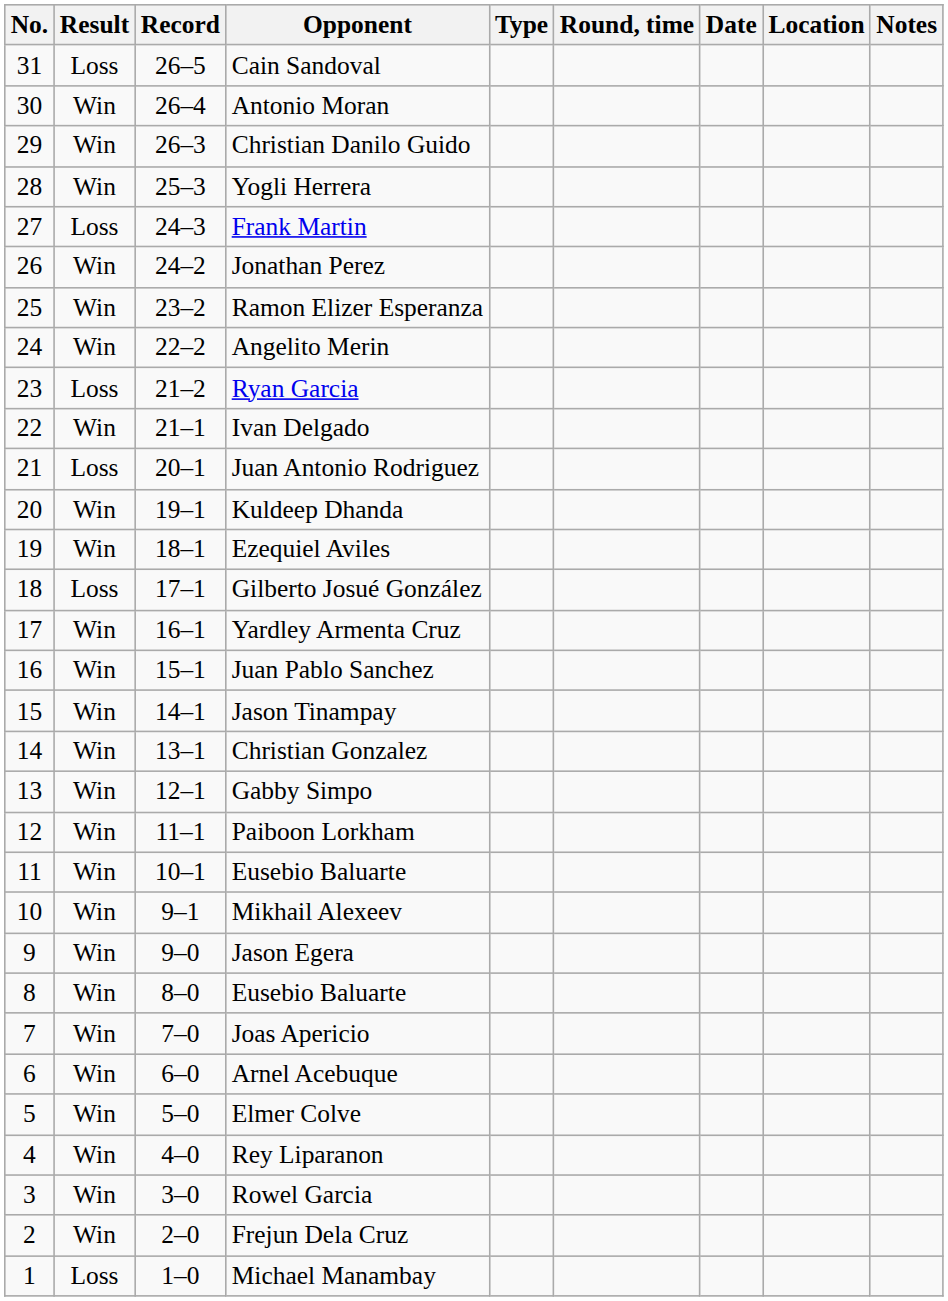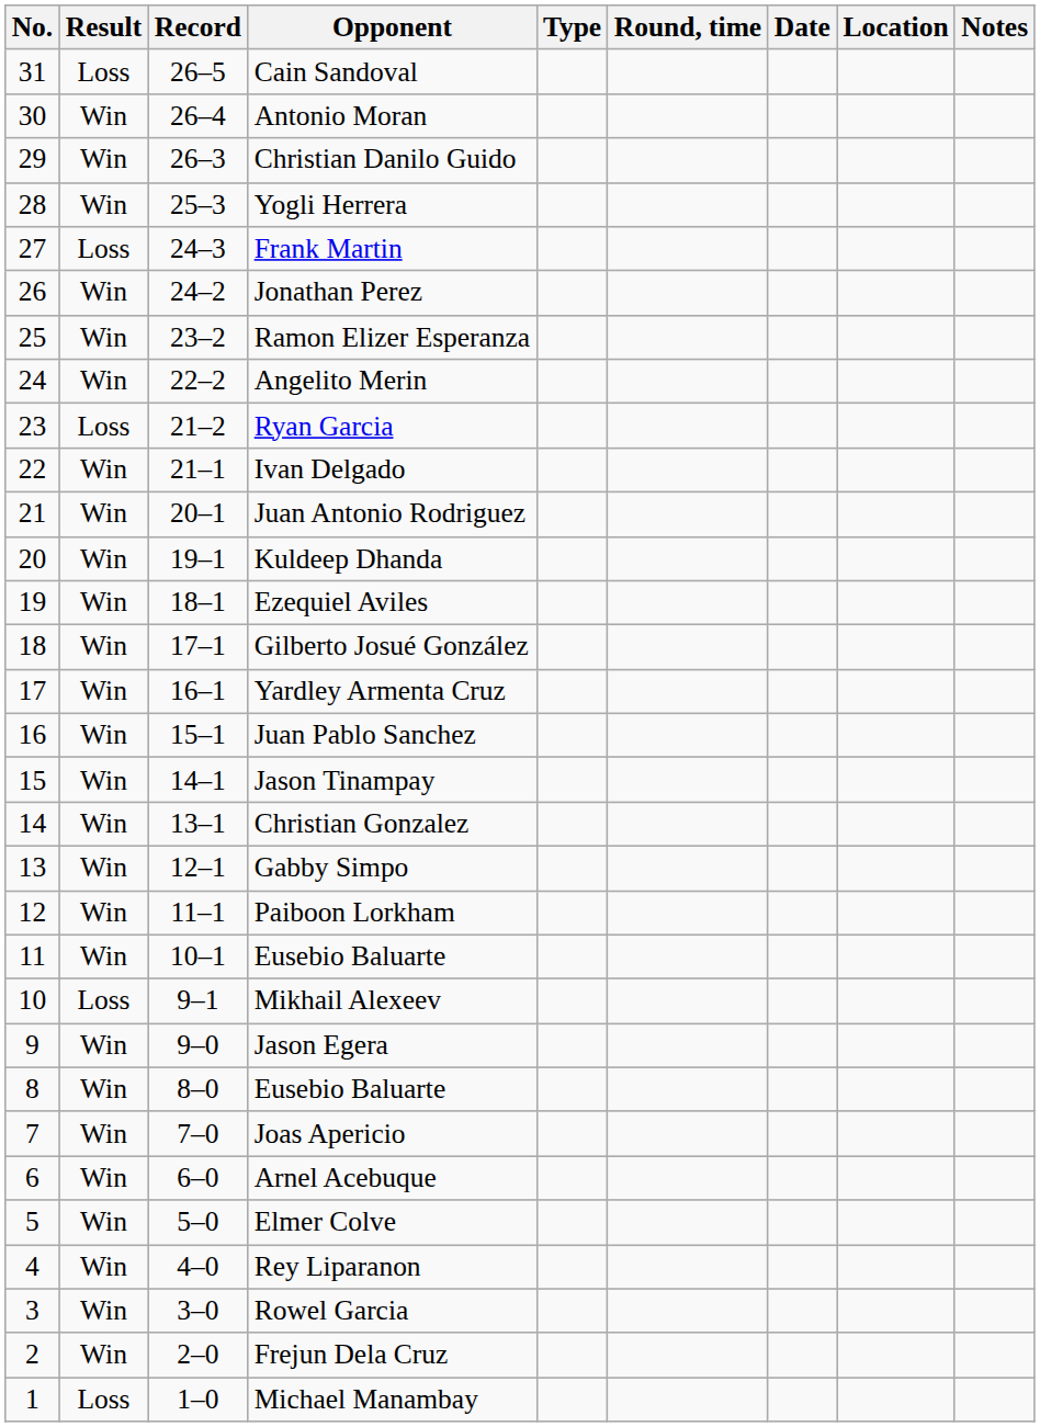Juan Antonio Rodriguez | Result: Loss -> Win
Gilberto Josué González | Result: Loss -> Win
Mikhail Alexeev | Result: Win -> Loss
